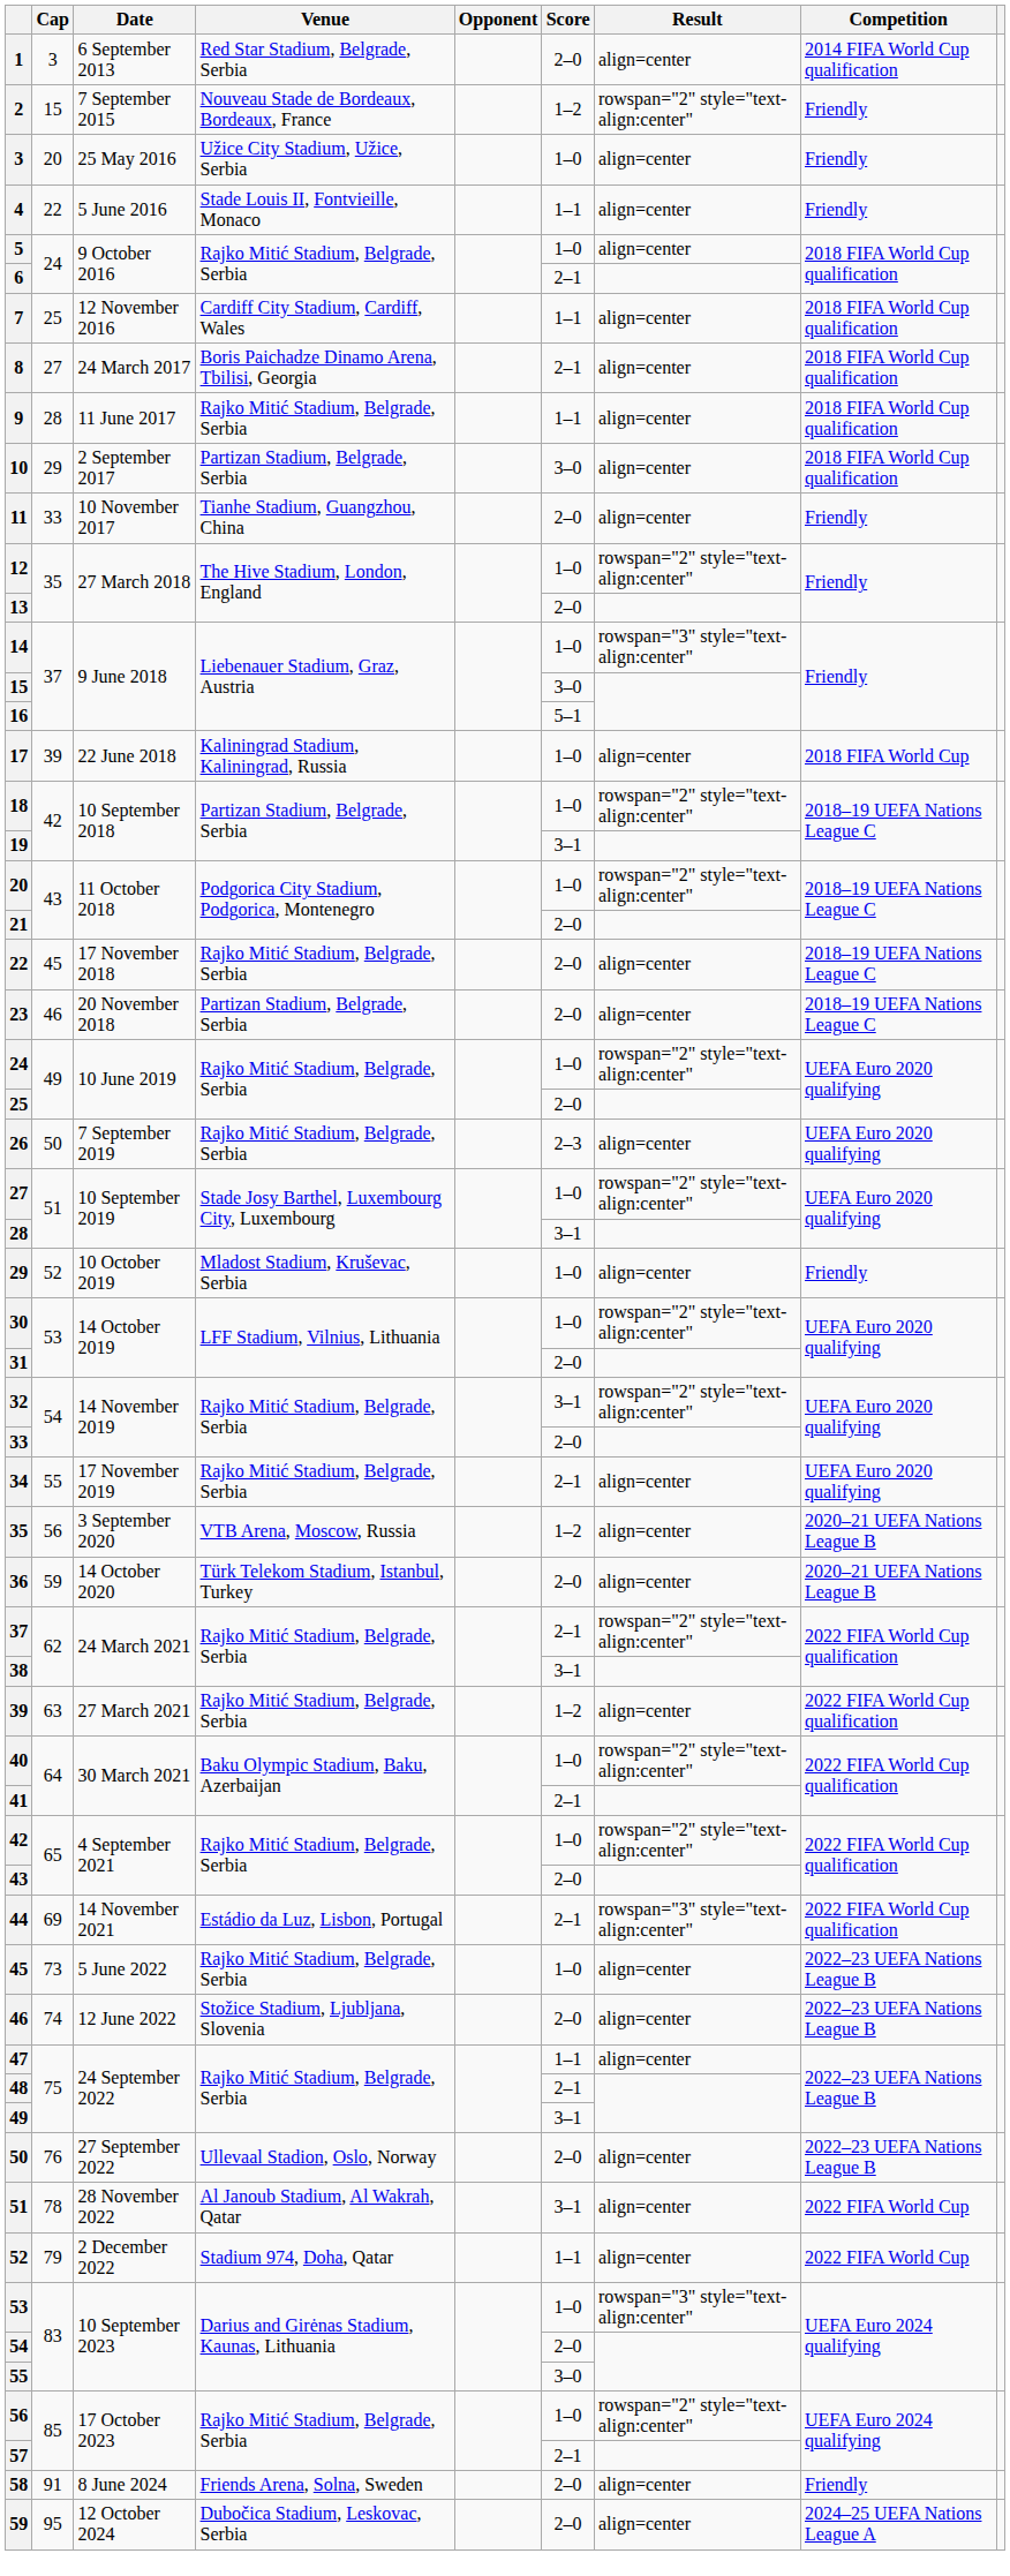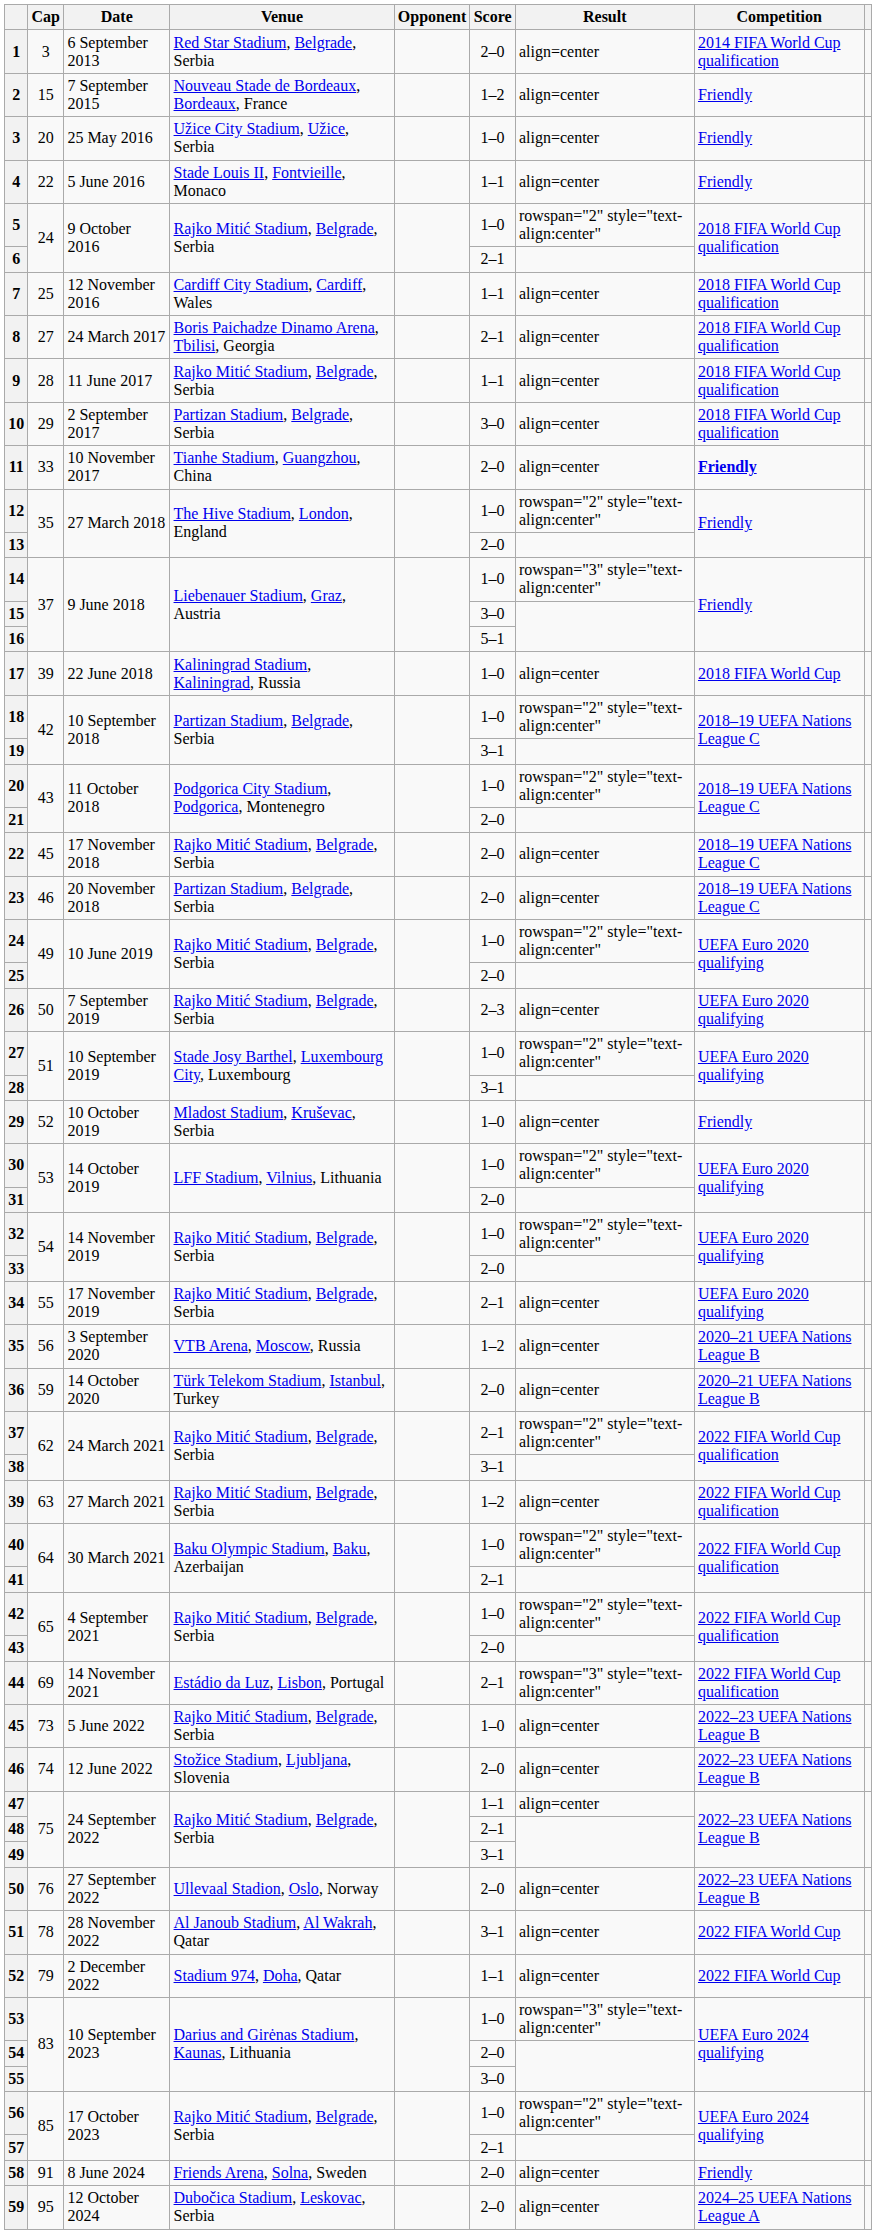2 | Result: rowspan="2" style="text-align:center" -> align=center
5 | Result: align=center -> rowspan="2" style="text-align:center"
11 | Competition: normal -> bold
32 | Score: 3–1 -> 1–0
